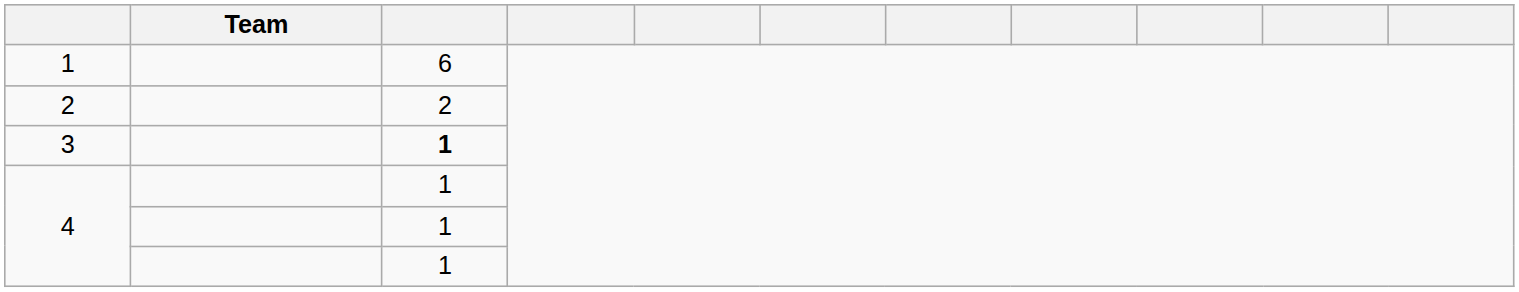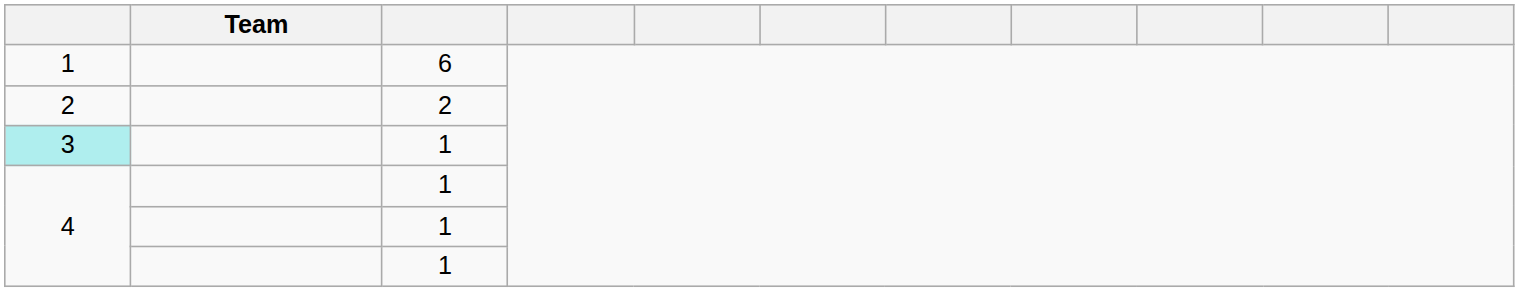3 | column 1: no background -> paleturquoise background
3 | column 3: bold -> normal
